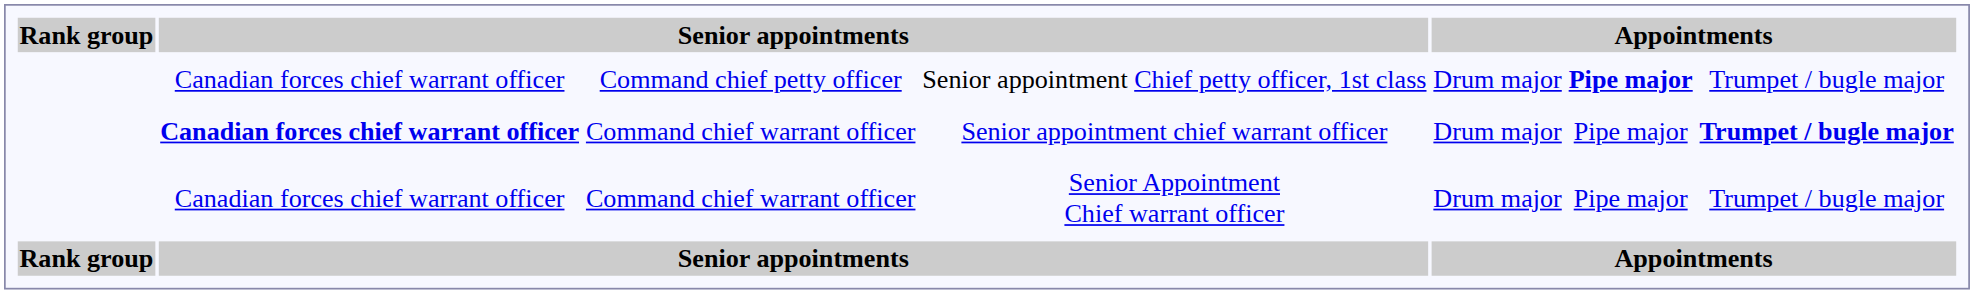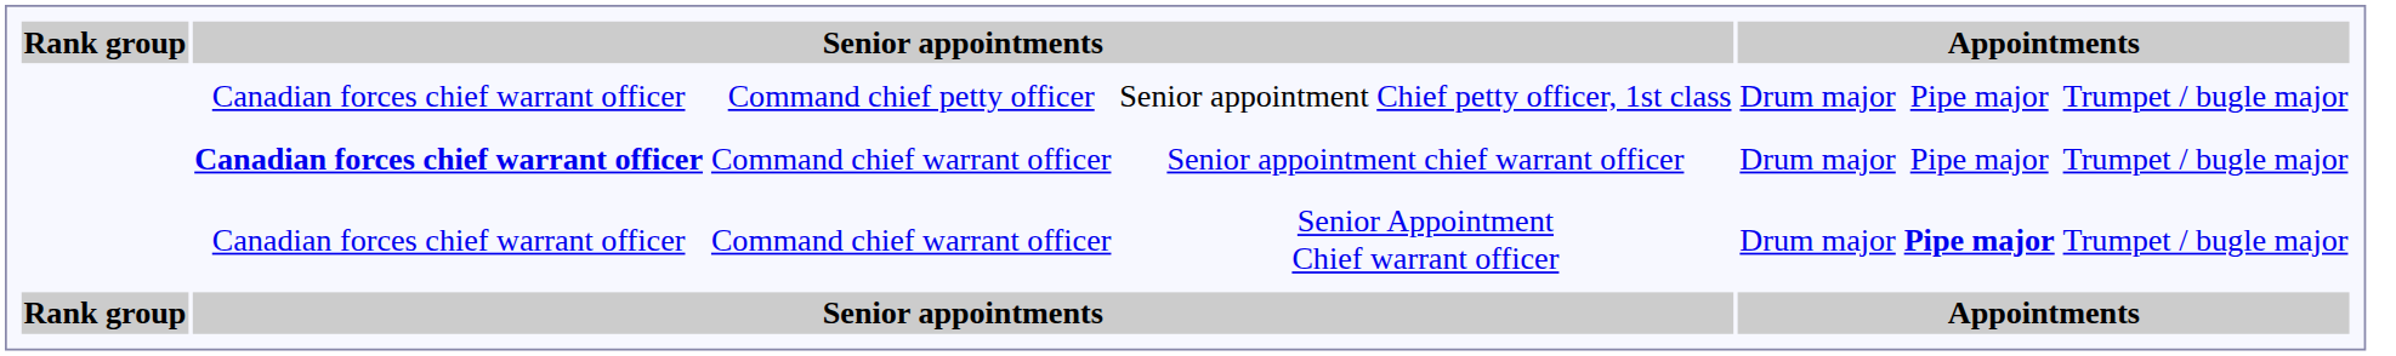Senior appointment Chief petty officer, 1st class | column 6: bold -> normal
Senior appointment chief warrant officer | column 7: bold -> normal
Senior Appointment Chief warrant officer | column 6: normal -> bold
